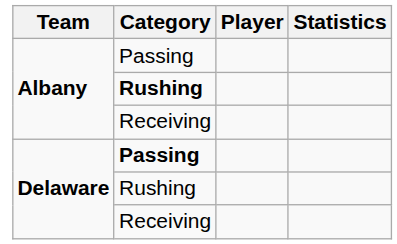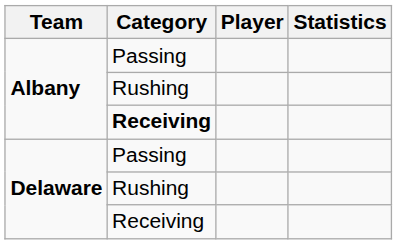Albany / Rushing | Category: bold -> normal
Albany / Receiving | Category: normal -> bold
Delaware / Passing | Category: bold -> normal
